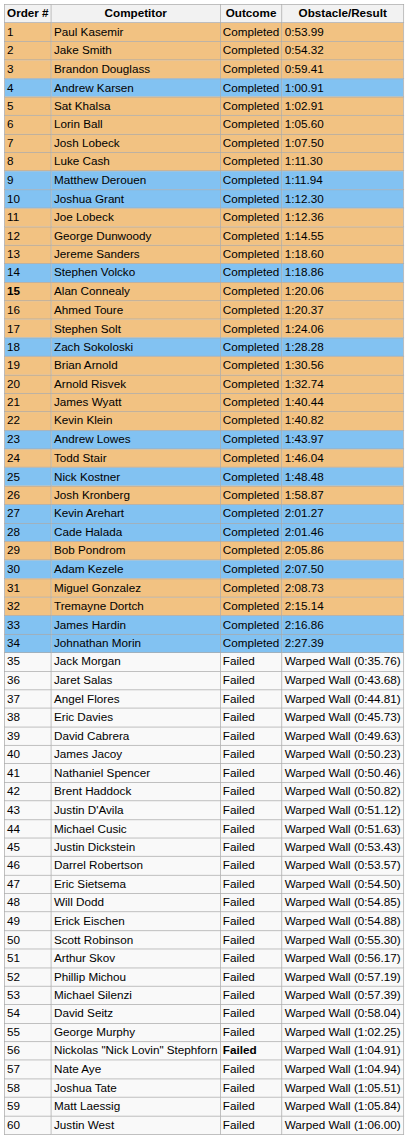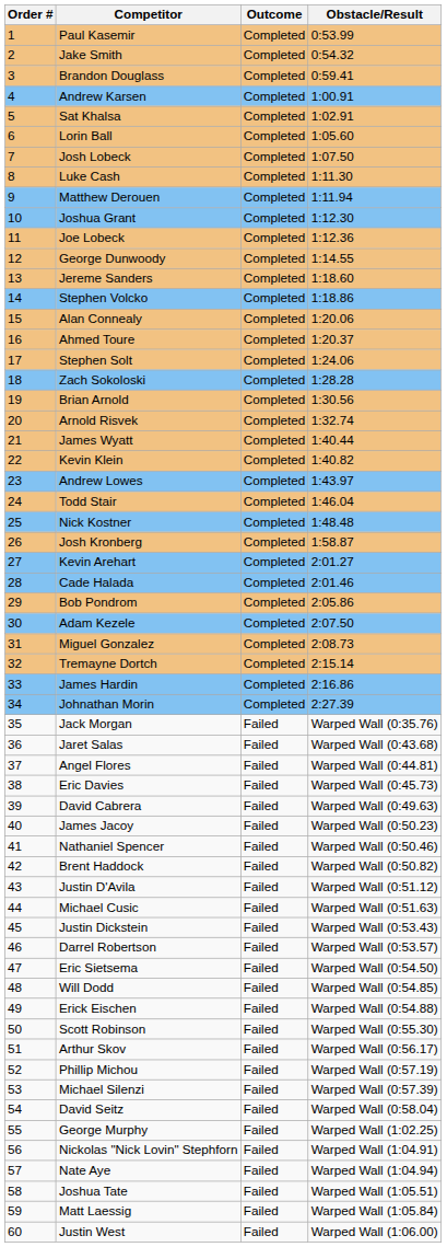Alan Connealy | Order #: bold -> normal
Nickolas "Nick Lovin" Stephforn | Outcome: bold -> normal
